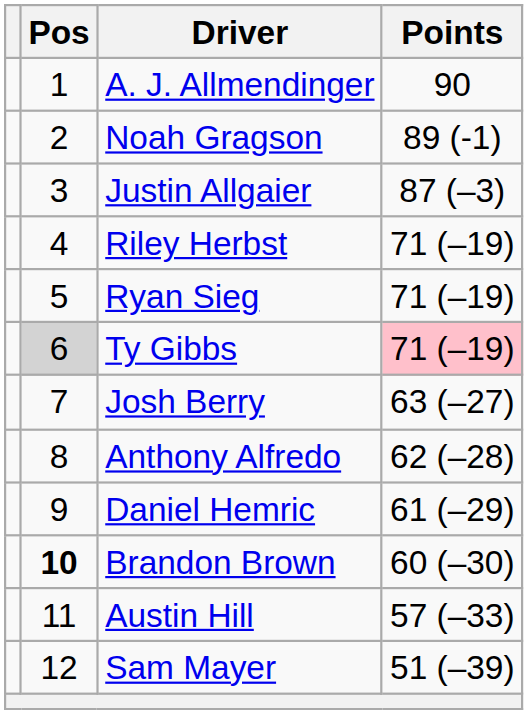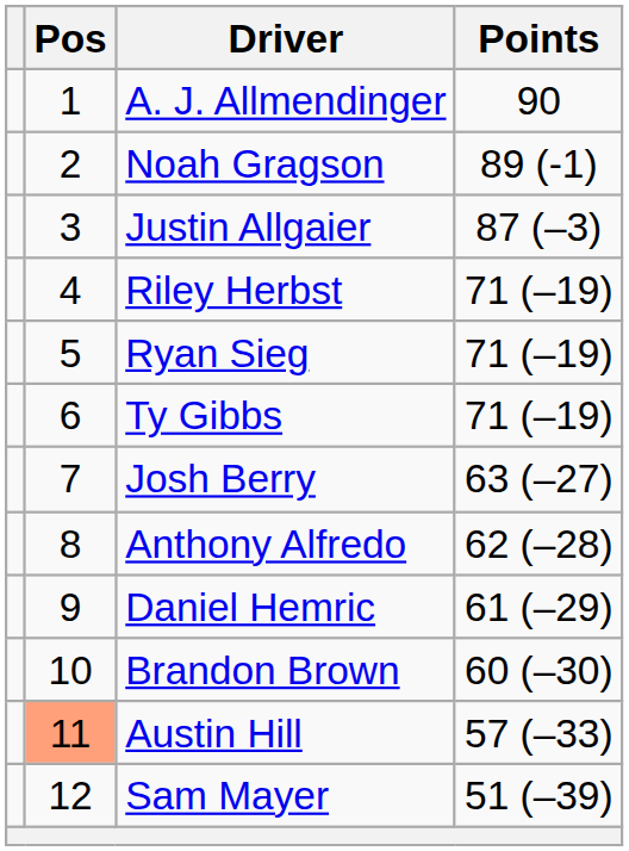Ty Gibbs | Pos: lightgrey background -> no background
Ty Gibbs | Points: pink background -> no background
Brandon Brown | Pos: bold -> normal
Austin Hill | Pos: no background -> lightsalmon background
